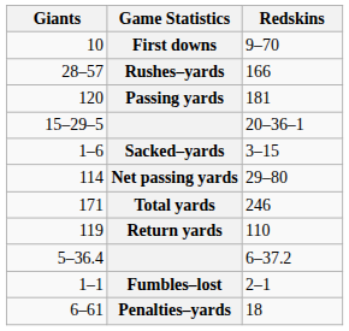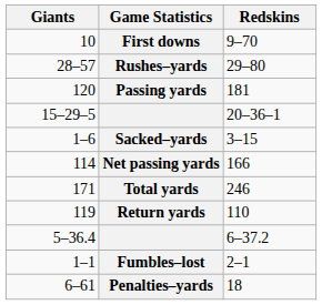Rushes–yards | Redskins: 166 -> 29–80
Net passing yards | Redskins: 29–80 -> 166
